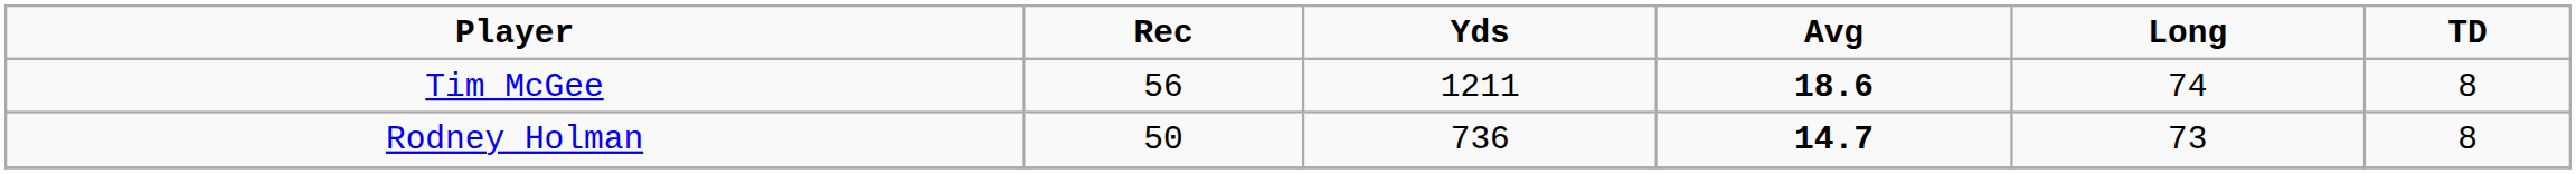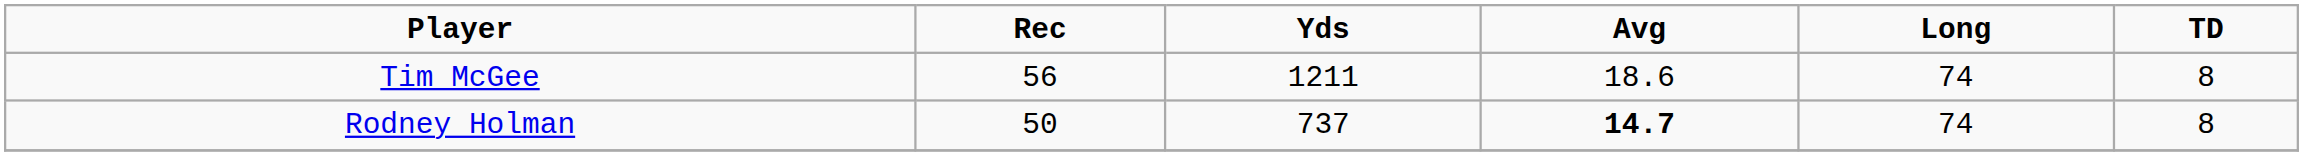Tim McGee | Avg: bold -> normal
Rodney Holman | Yds: 736 -> 737
Rodney Holman | Long: 73 -> 74
